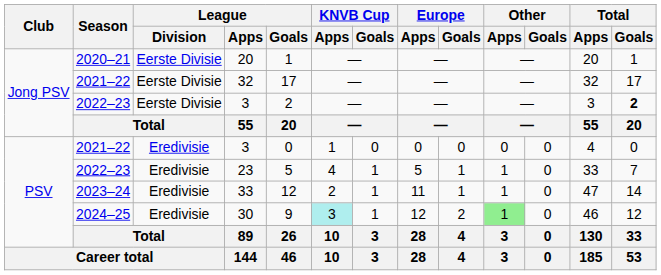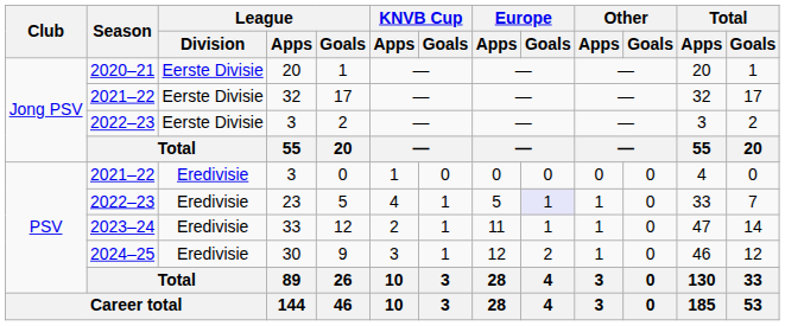2022–23 / 3 | Total / Goals: bold -> normal
23 | Europe / Goals: no background -> lavender background
30 | KNVB Cup / Apps: paleturquoise background -> no background
30 | Other / Apps: lightgreen background -> no background
